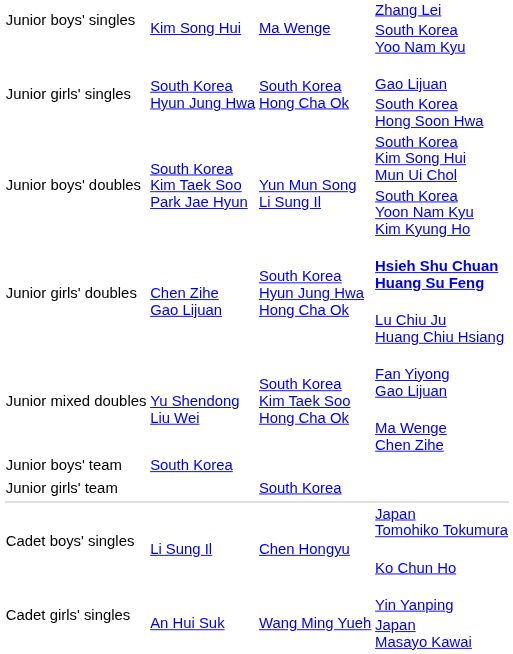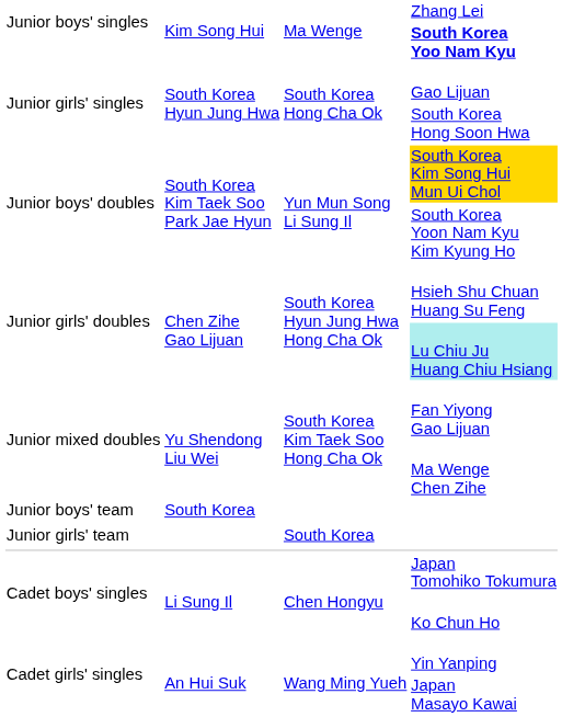South Korea Yoo Nam Kyu | column 4: normal -> bold
South Korea Kim Song Hui Mun Ui Chol | column 4: no background -> gold background
Hsieh Shu Chuan Huang Su Feng | column 4: bold -> normal
Lu Chiu Ju Huang Chiu Hsiang | column 4: no background -> paleturquoise background
